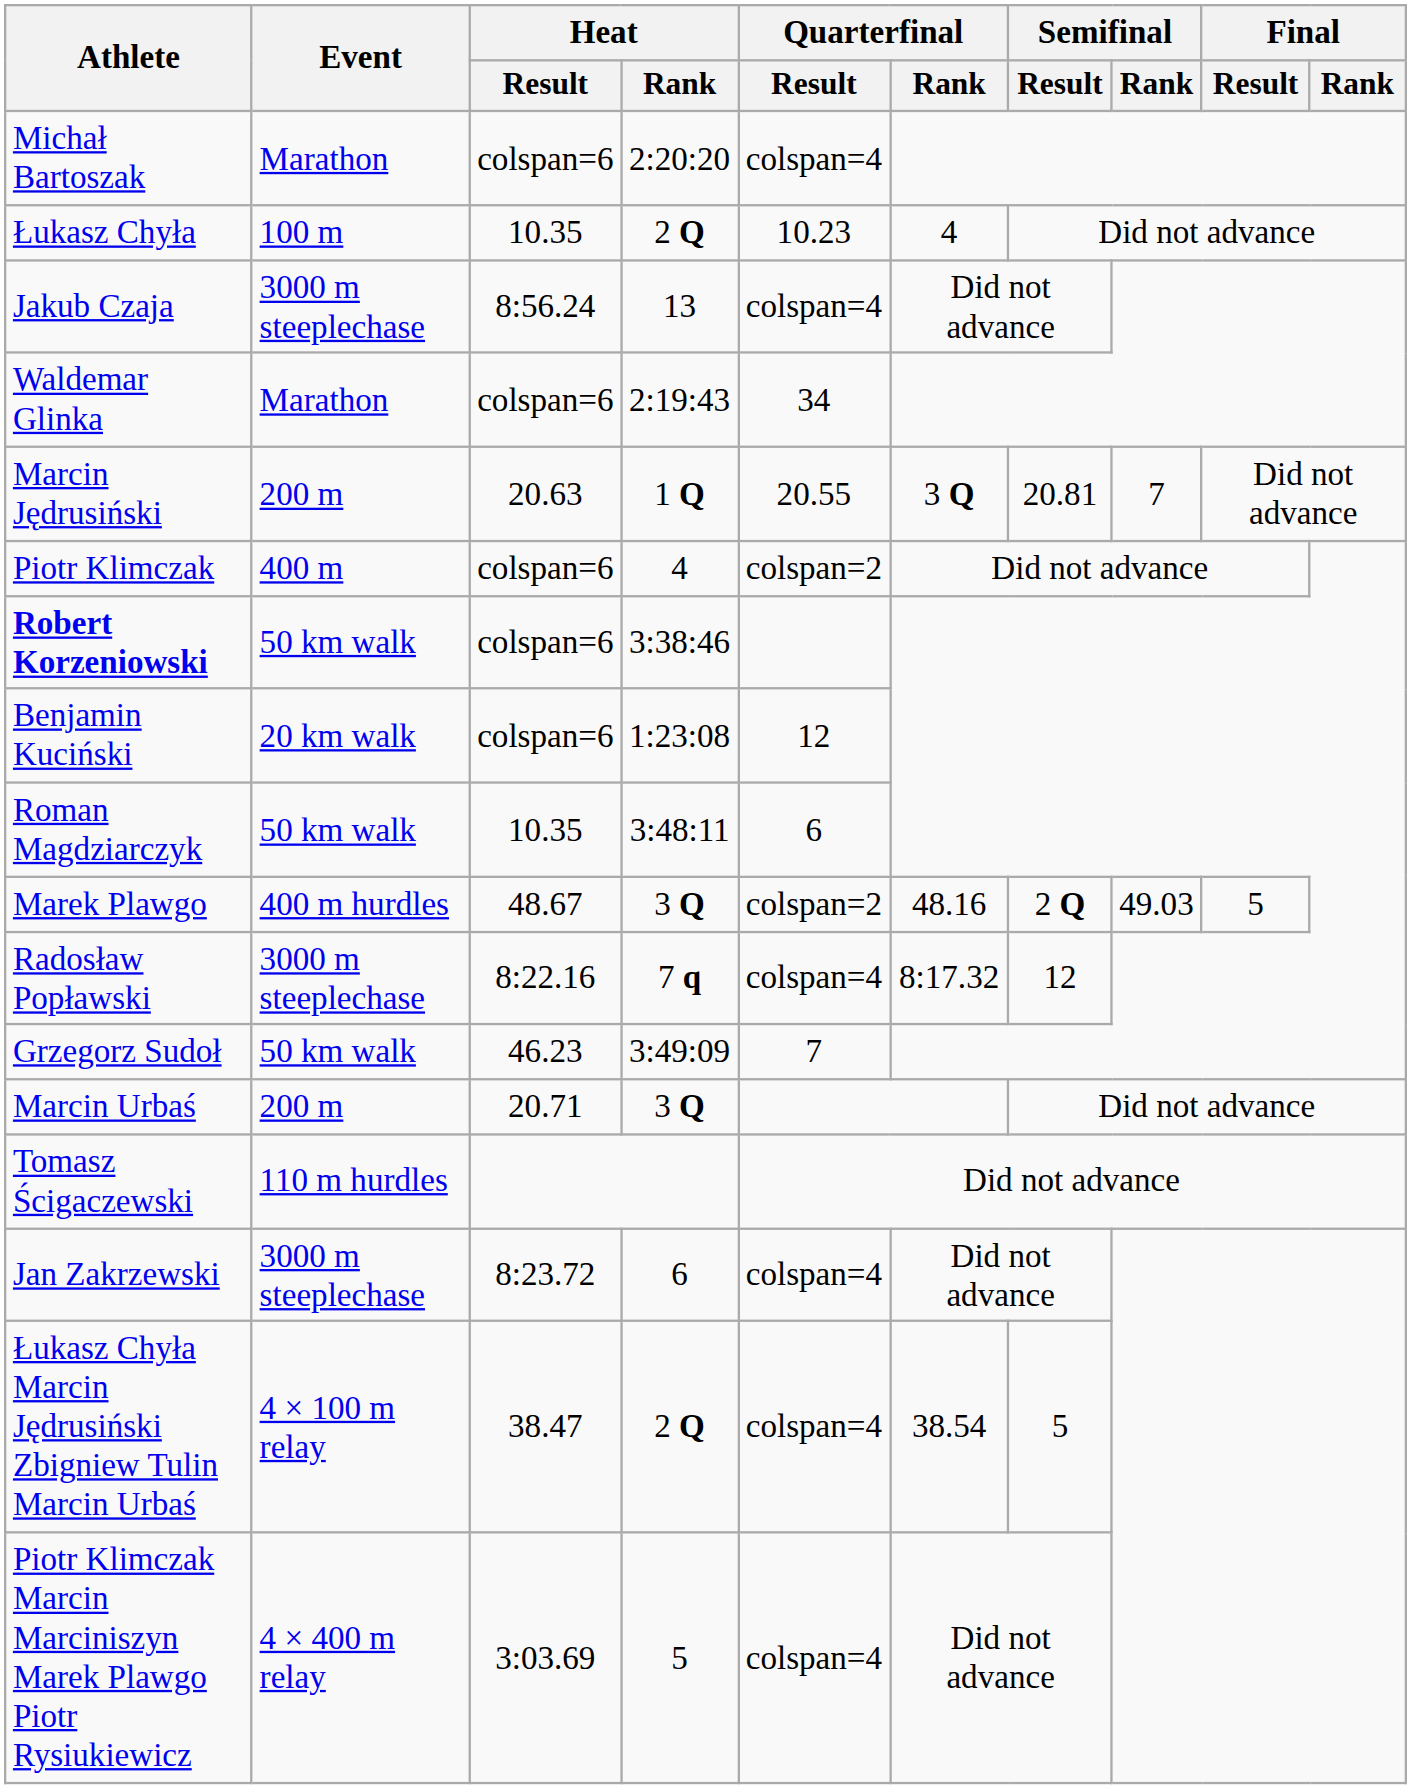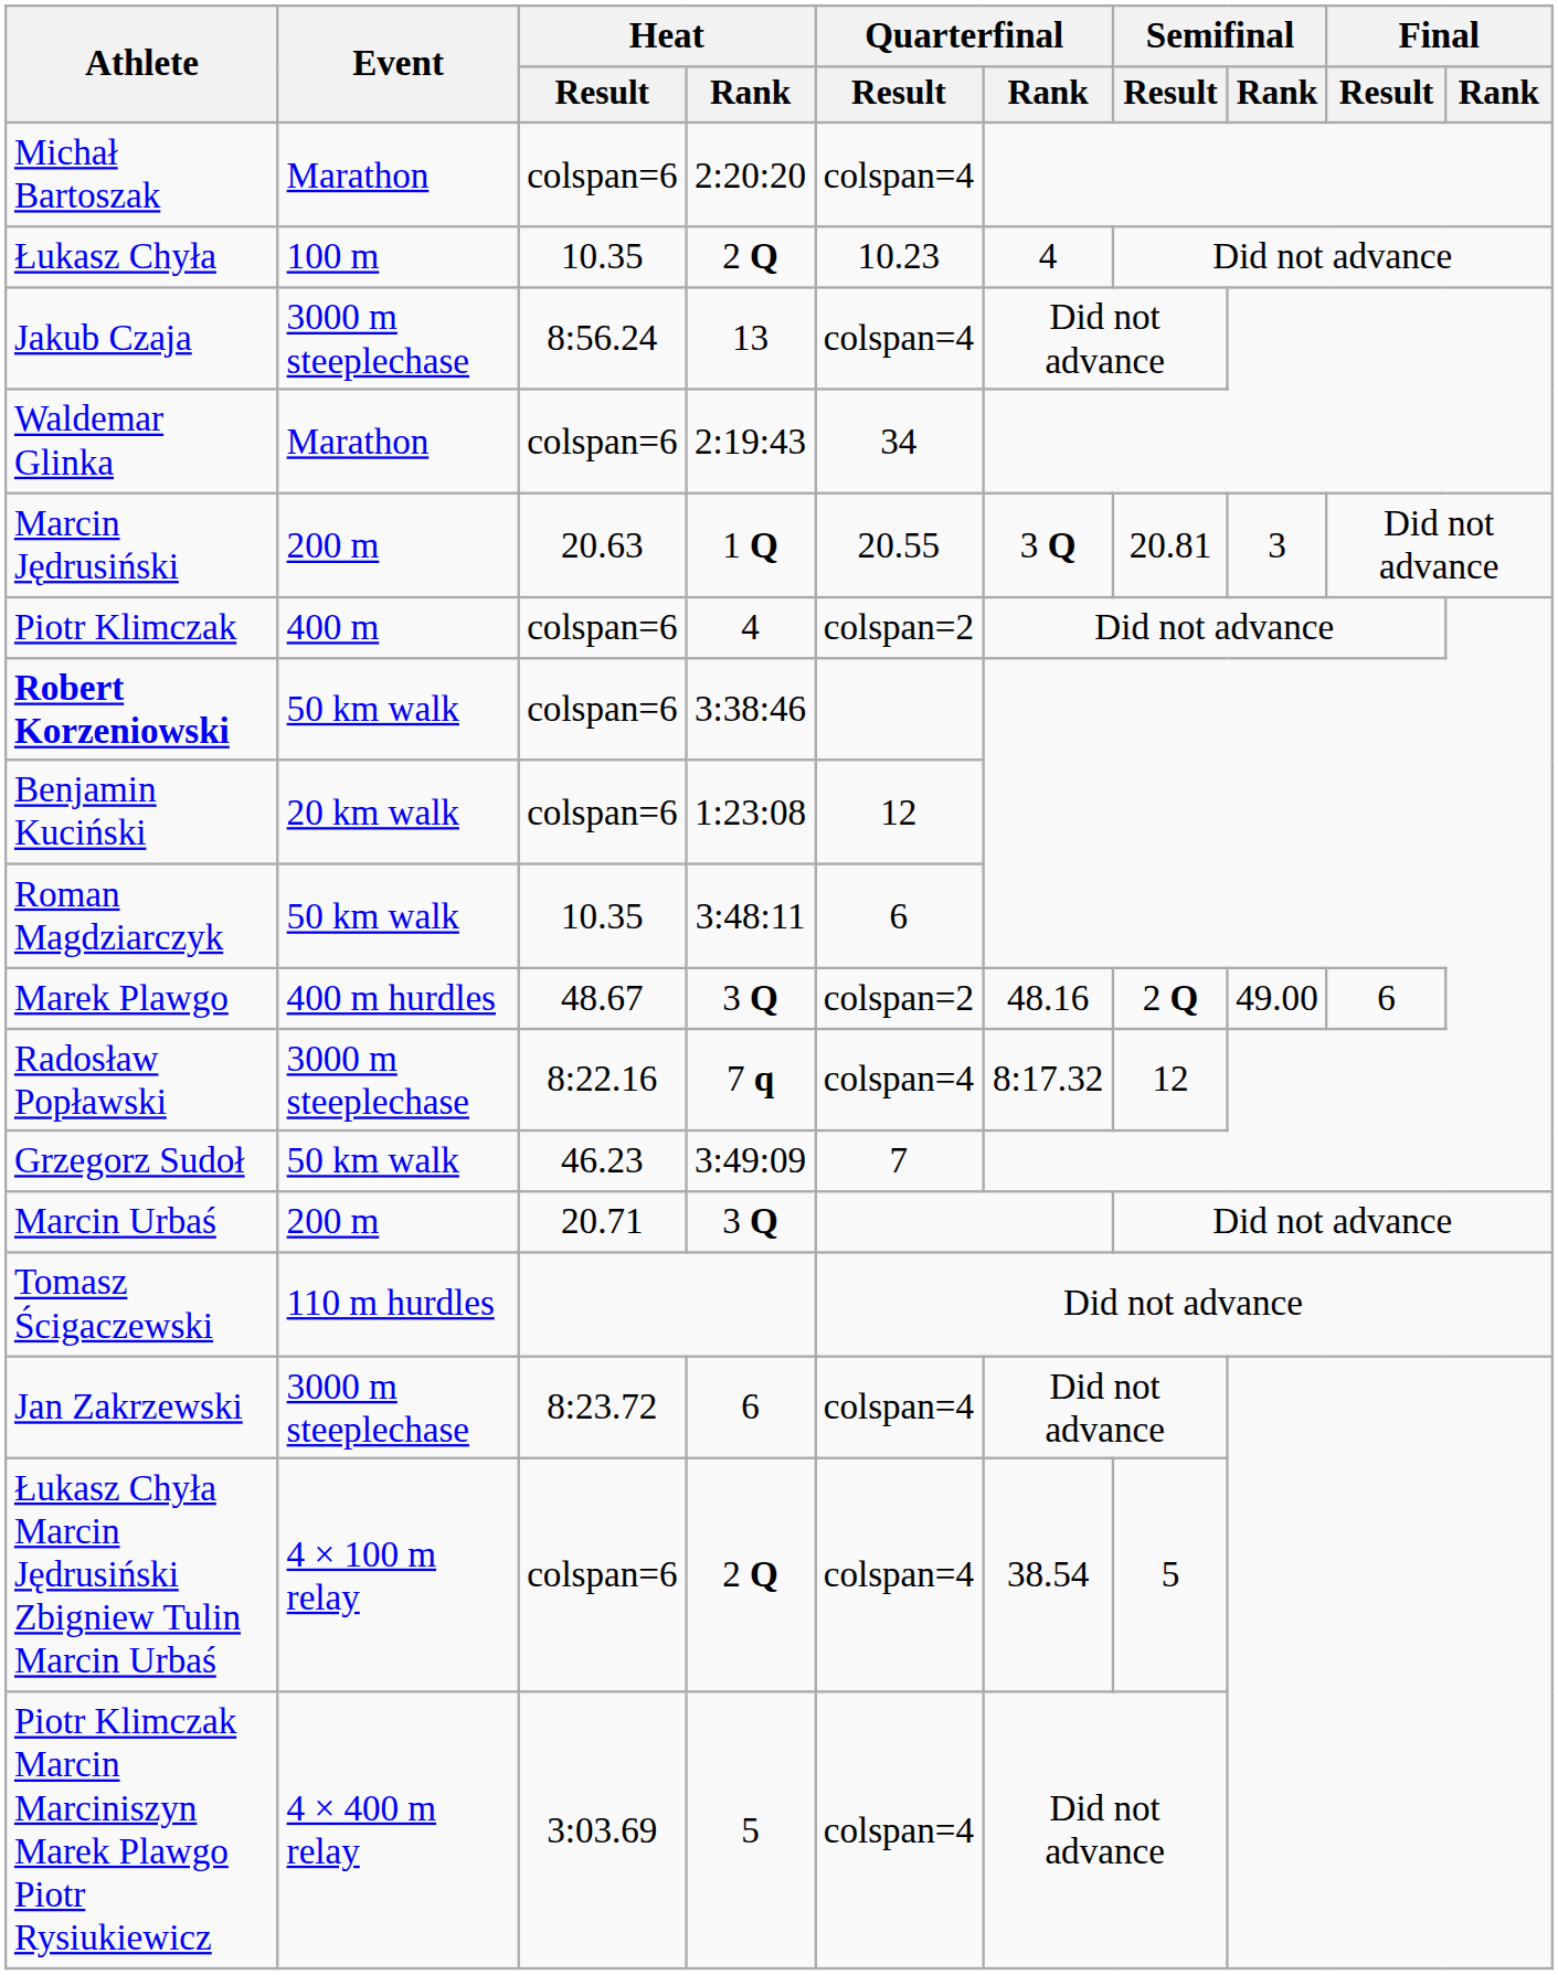Marcin Jędrusiński | Semifinal / Rank: 7 -> 3
Marek Plawgo | Semifinal / Rank: 49.03 -> 49.00
Marek Plawgo | Final / Result: 5 -> 6
Łukasz Chyła Marcin Jędrusiński Zbigniew Tulin Marcin Urbaś | Heat / Result: 38.47 -> colspan=6
